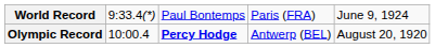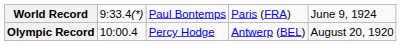Olympic Record | column 3: bold -> normal
